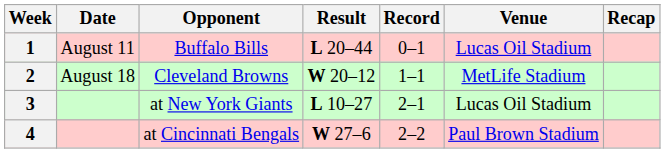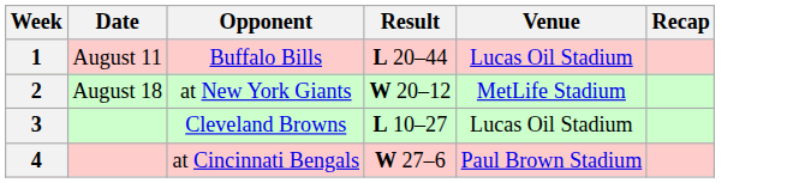- column: Record | 0–1 | 1–1 | 2–1 | 2–2
2 | Opponent: Cleveland Browns -> at New York Giants
3 | Opponent: at New York Giants -> Cleveland Browns
